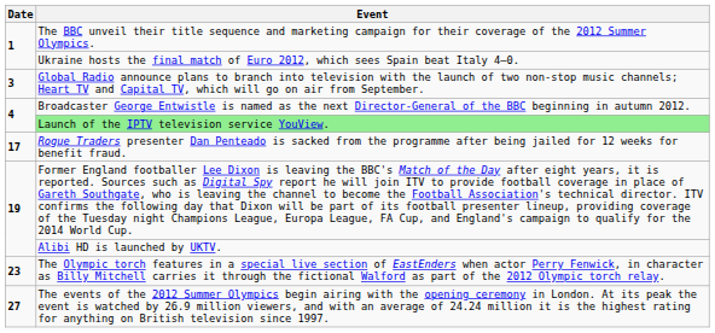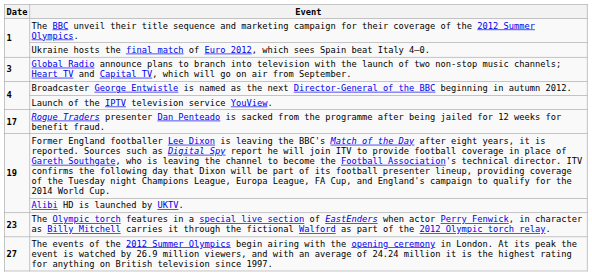Launch of the IPTV television service YouView. | Event: lightgreen background -> no background
